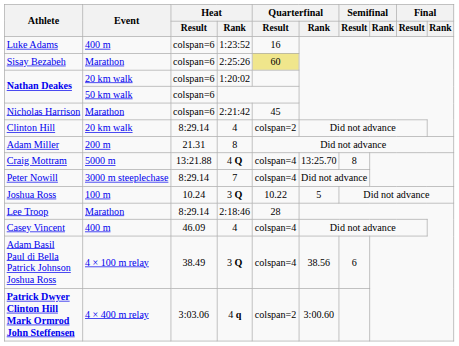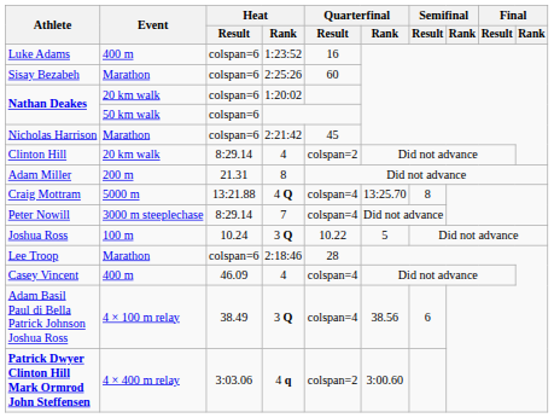Sisay Bezabeh | Quarterfinal / Result: khaki background -> no background
Lee Troop | Heat / Result: 8:29.14 -> colspan=6
